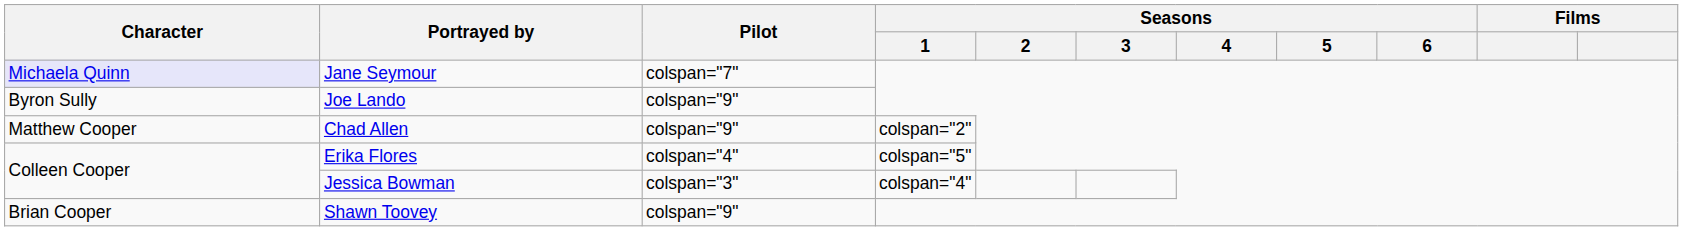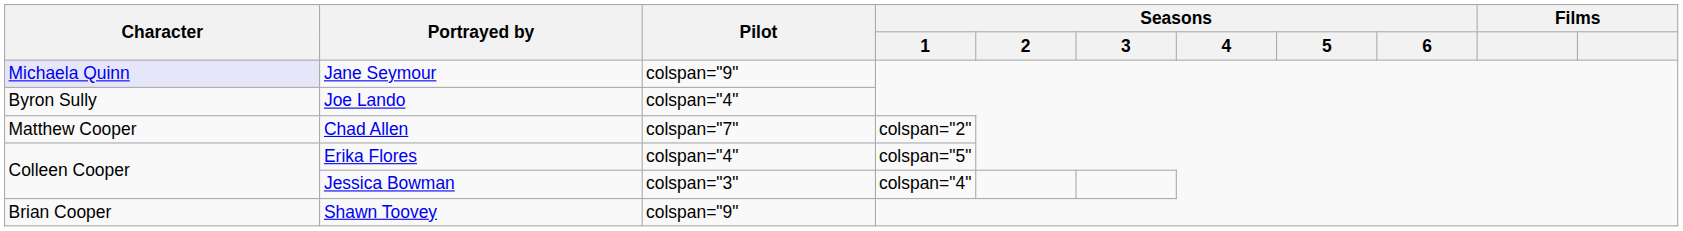Jane Seymour | Pilot: colspan="7" -> colspan="9"
Joe Lando | Pilot: colspan="9" -> colspan="4"
Chad Allen | Pilot: colspan="9" -> colspan="7"
